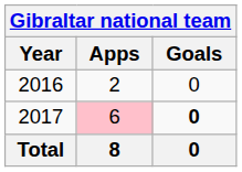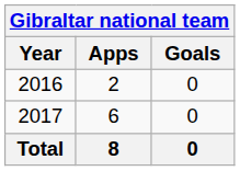2017 | Apps: pink background -> no background
2017 | Goals: bold -> normal
